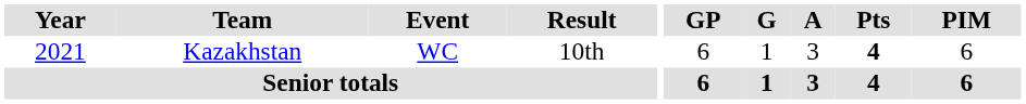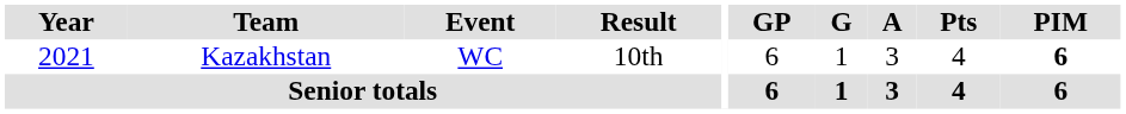Kazakhstan | Pts: bold -> normal
Kazakhstan | PIM: normal -> bold
